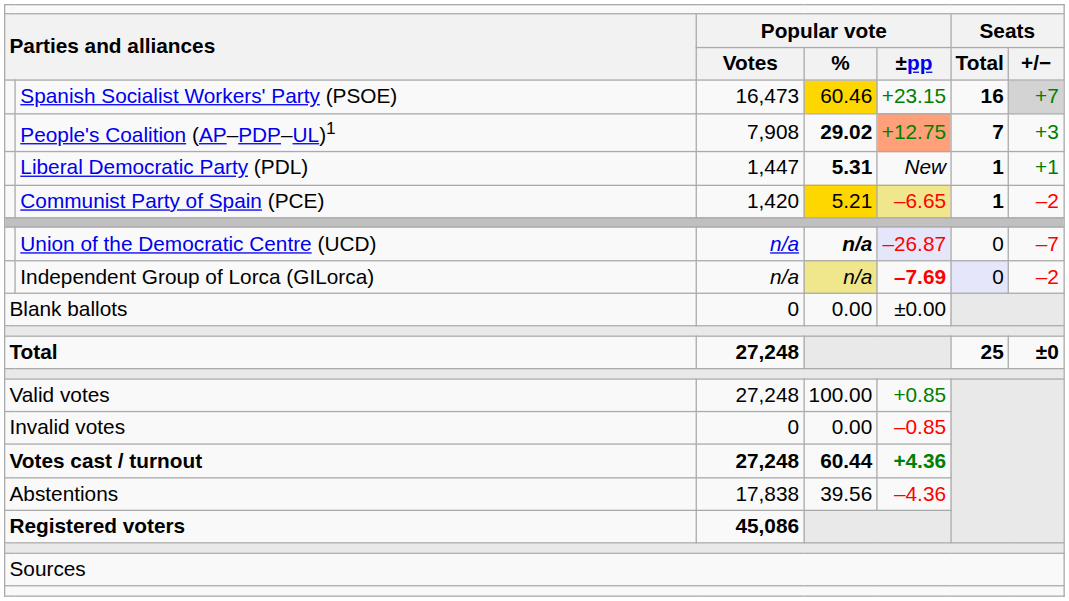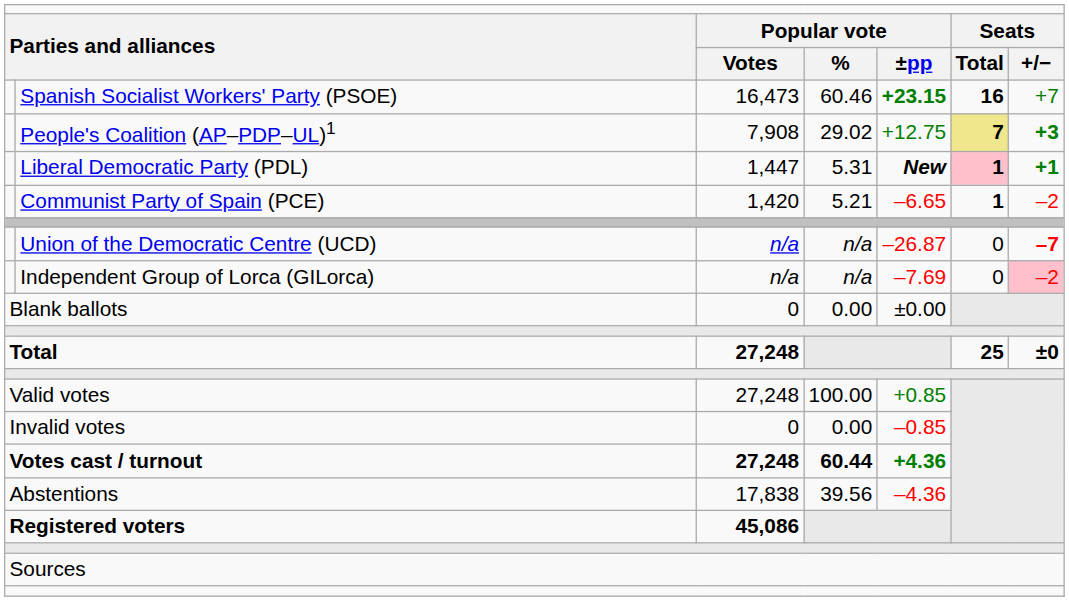Spanish Socialist Workers' Party (PSOE) | column 4: gold background -> no background
Spanish Socialist Workers' Party (PSOE) | column 5: normal -> bold
Spanish Socialist Workers' Party (PSOE) | column 7: lightgrey background -> no background
People's Coalition (AP–PDP–UL)1 | column 4: bold -> normal
People's Coalition (AP–PDP–UL)1 | column 5: lightsalmon background -> no background
People's Coalition (AP–PDP–UL)1 | column 6: no background -> khaki background
People's Coalition (AP–PDP–UL)1 | column 7: normal -> bold
Liberal Democratic Party (PDL) | column 4: bold -> normal
Liberal Democratic Party (PDL) | column 5: normal -> bold
Liberal Democratic Party (PDL) | column 6: no background -> pink background
Liberal Democratic Party (PDL) | column 7: normal -> bold
Communist Party of Spain (PCE) | column 4: gold background -> no background
Communist Party of Spain (PCE) | column 5: khaki background -> no background
Union of the Democratic Centre (UCD) | column 4: bold -> normal
Union of the Democratic Centre (UCD) | column 5: lavender background -> no background
Union of the Democratic Centre (UCD) | column 7: normal -> bold
Independent Group of Lorca (GILorca) | column 4: khaki background -> no background
Independent Group of Lorca (GILorca) | column 5: bold -> normal
Independent Group of Lorca (GILorca) | column 6: lavender background -> no background
Independent Group of Lorca (GILorca) | column 7: no background -> pink background
